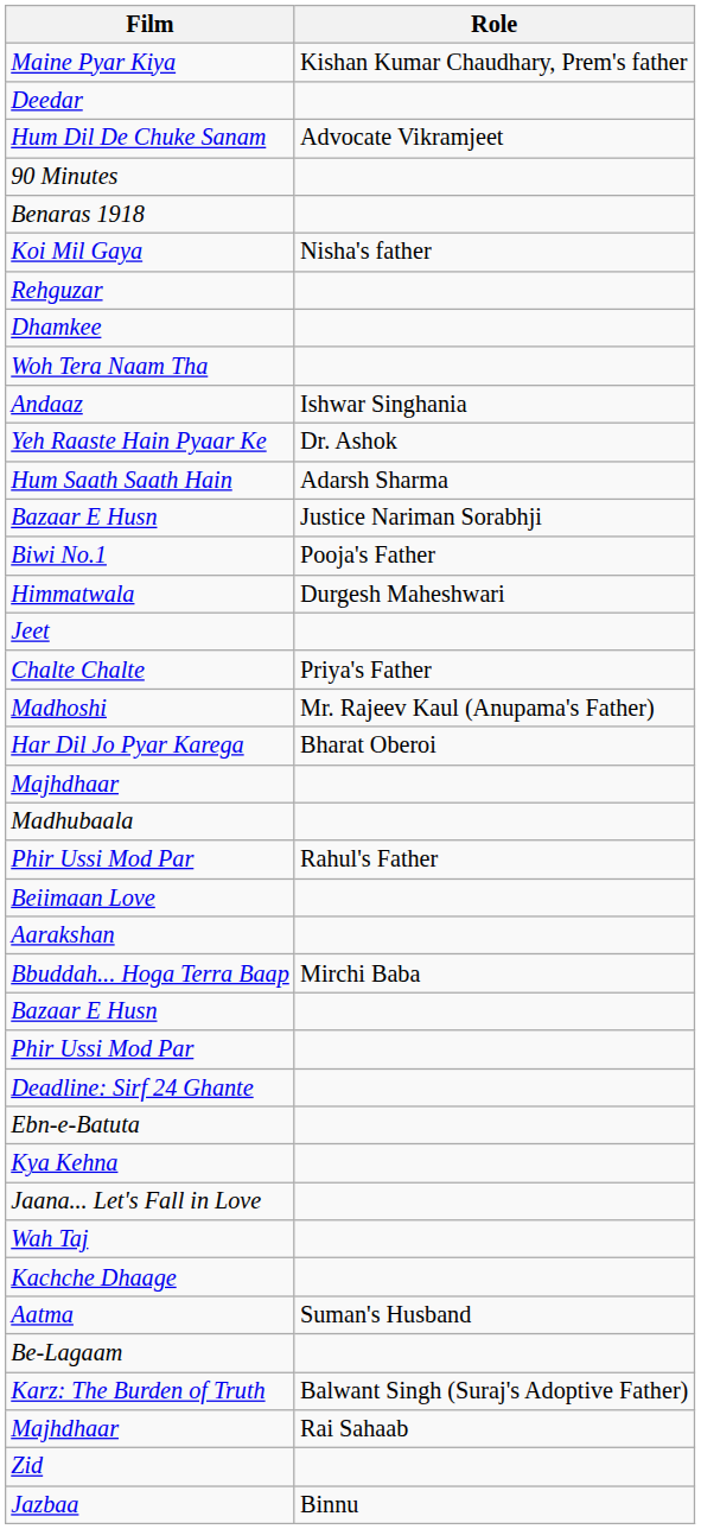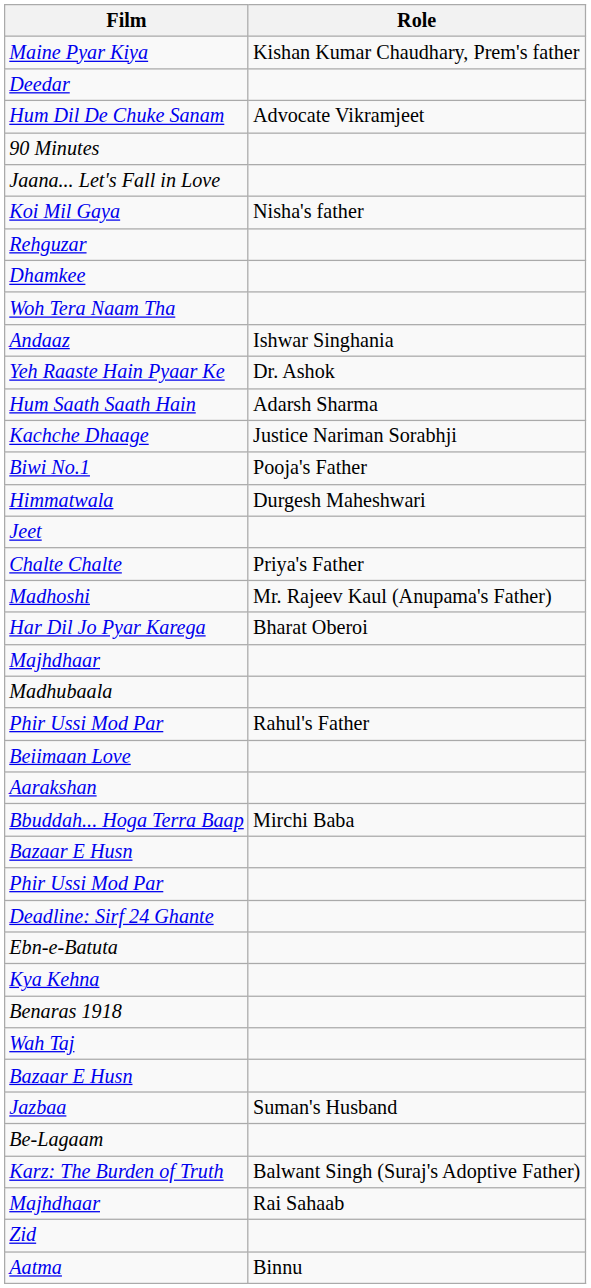row 6 | Film: Benaras 1918 -> Jaana... Let's Fall in Love
row 14 | Film: Bazaar E Husn -> Kachche Dhaage
row 32 | Film: Jaana... Let's Fall in Love -> Benaras 1918
row 34 | Film: Kachche Dhaage -> Bazaar E Husn
row 35 | Film: Aatma -> Jazbaa
row 40 | Film: Jazbaa -> Aatma
